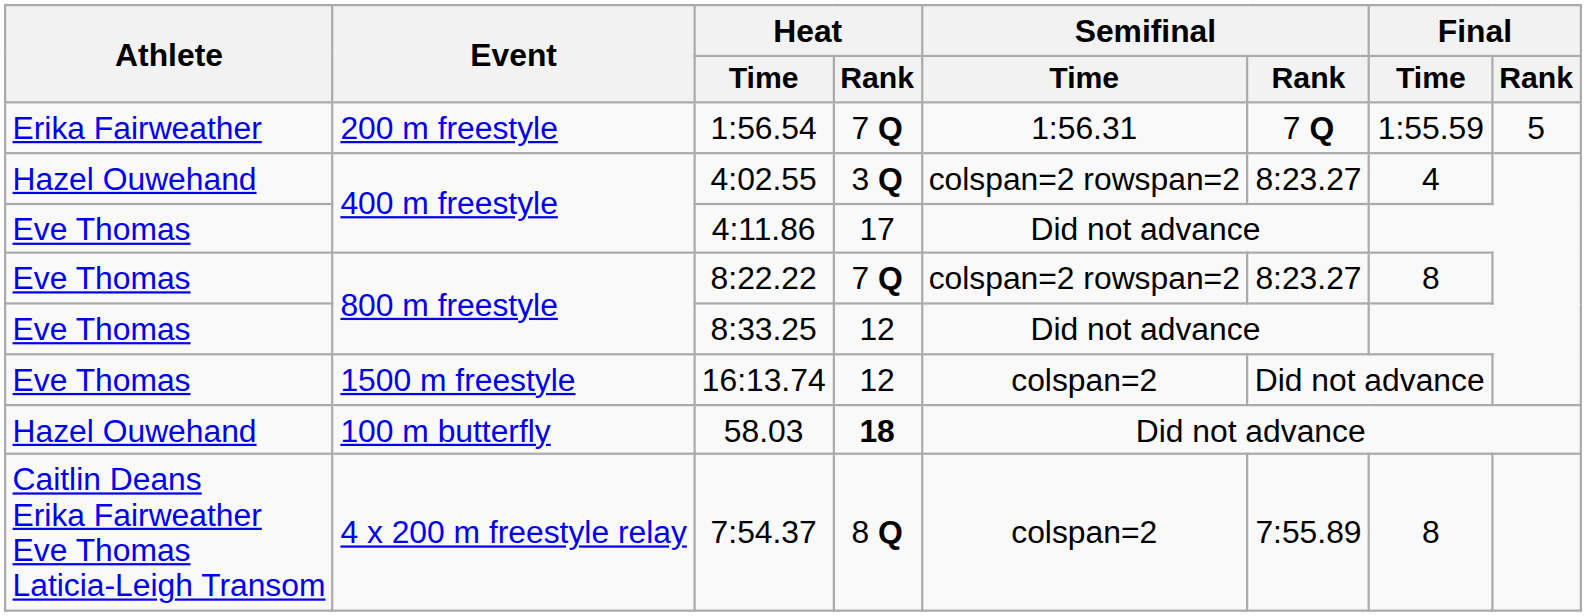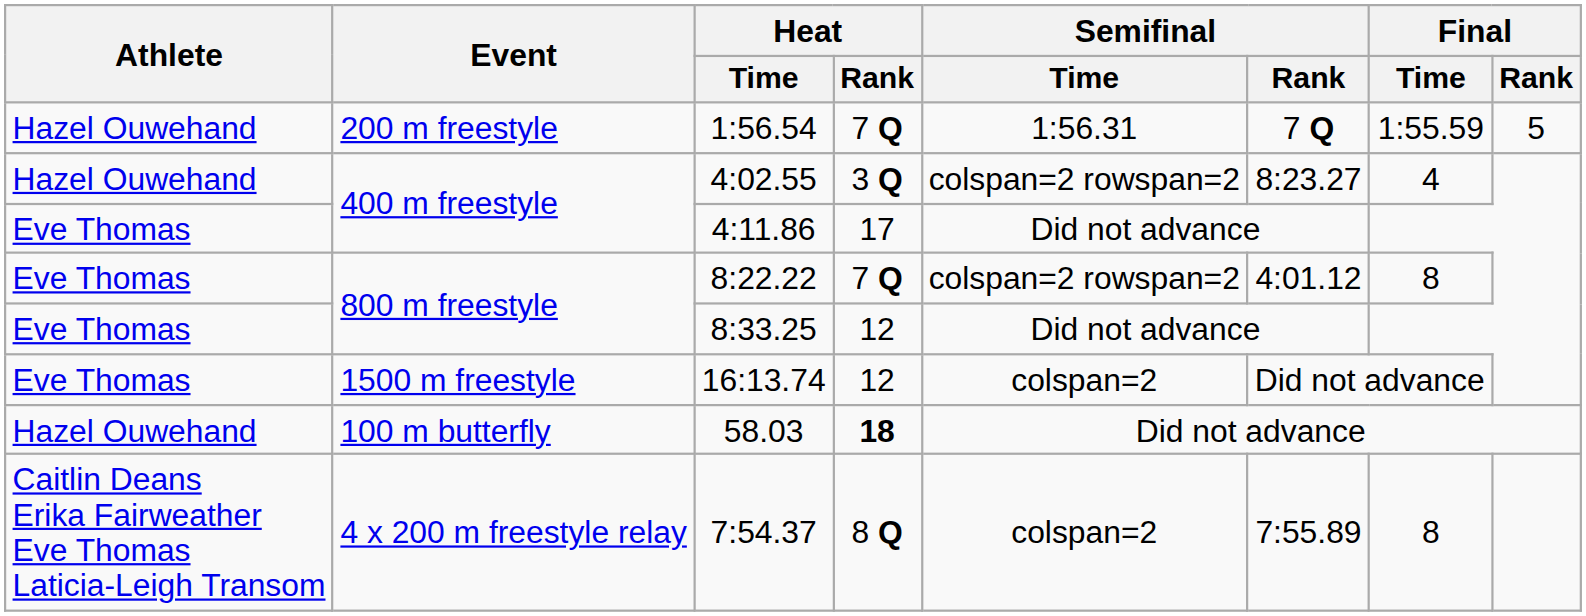1:56.54 | Athlete: Erika Fairweather -> Hazel Ouwehand
8:22.22 | Semifinal / Rank: 8:23.27 -> 4:01.12
